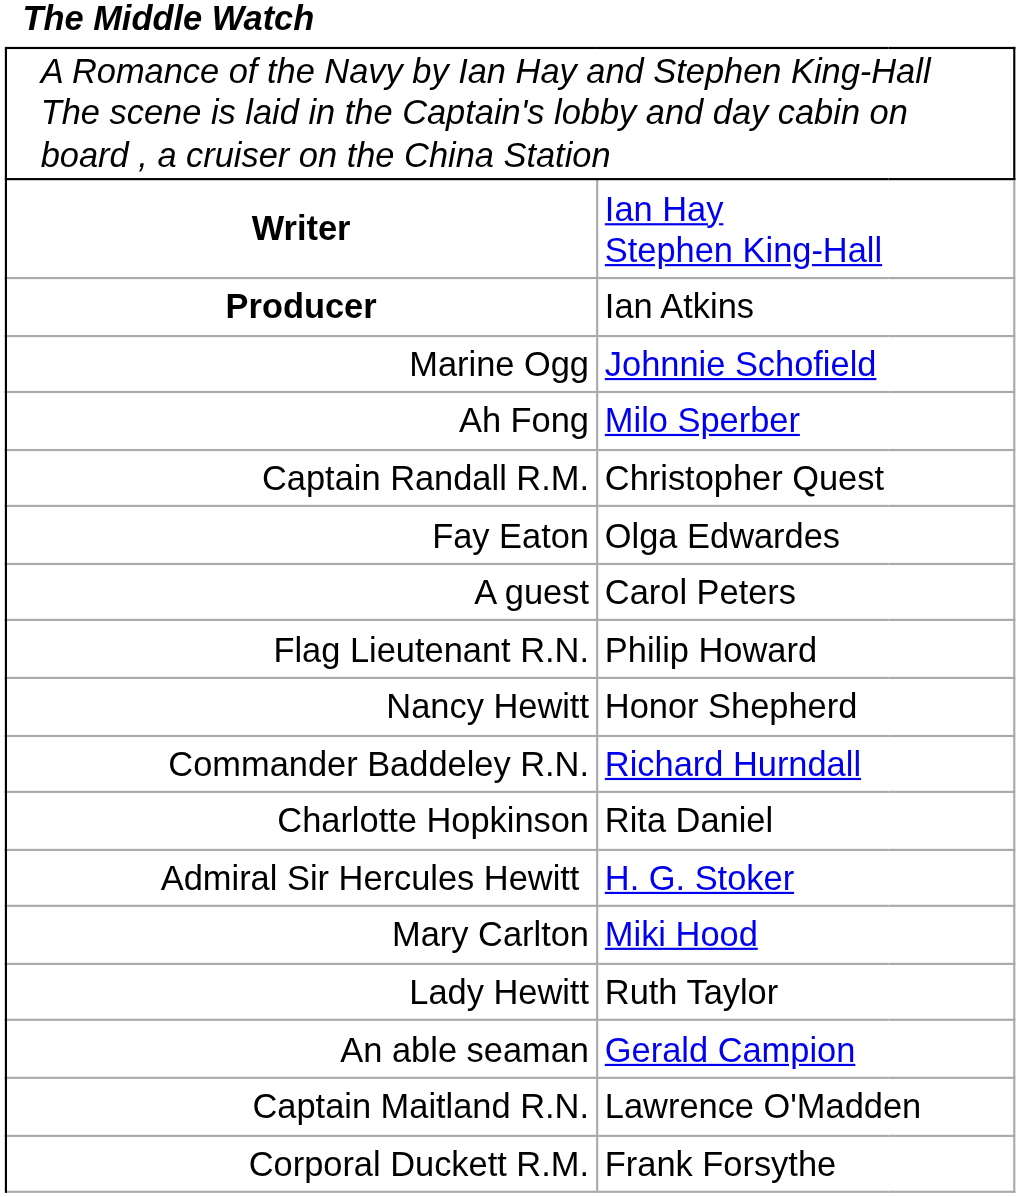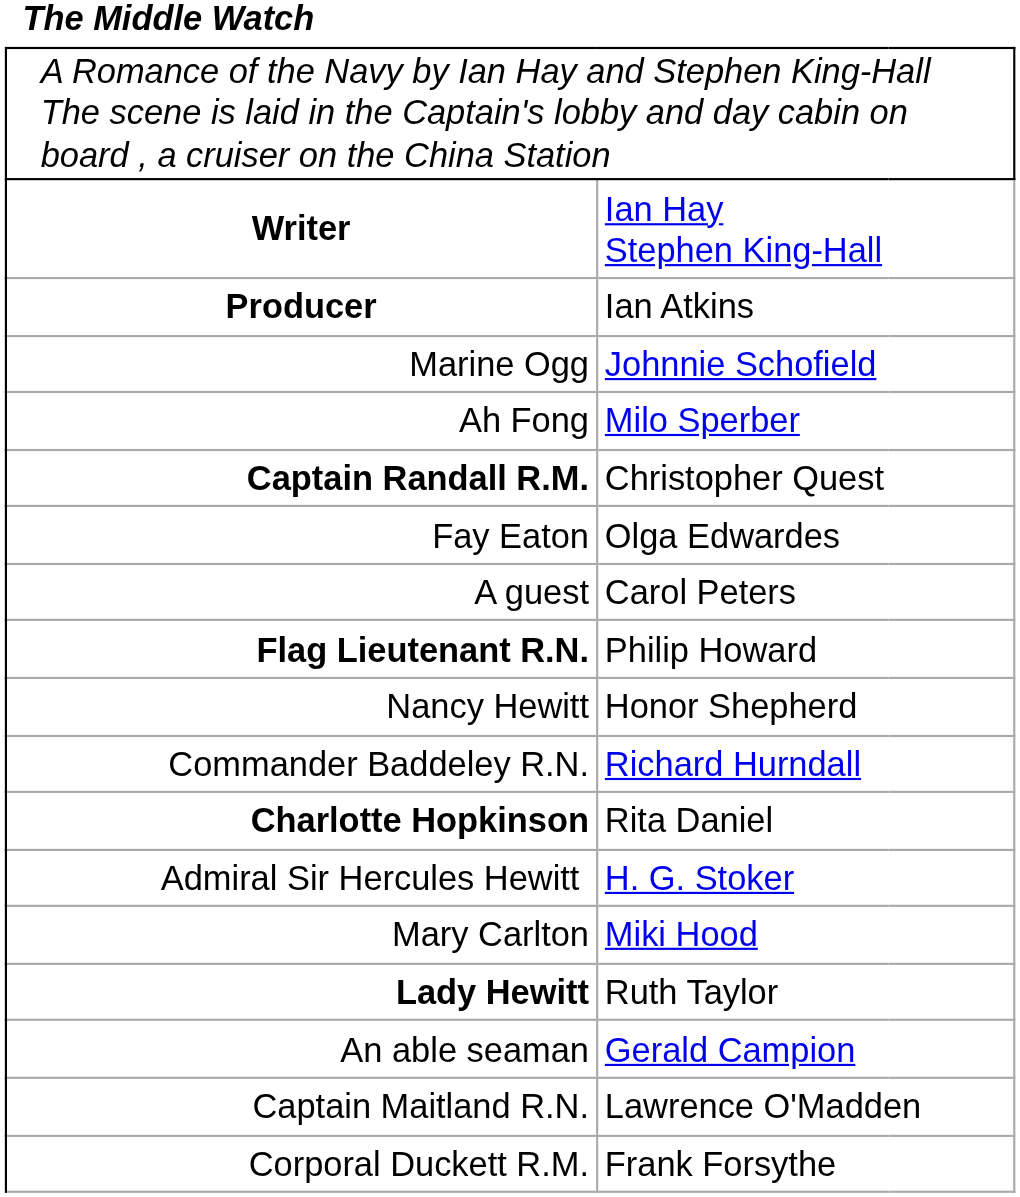Captain Randall R.M. | column 2: normal -> bold
Flag Lieutenant R.N. | column 2: normal -> bold
Charlotte Hopkinson | column 2: normal -> bold
Lady Hewitt | column 2: normal -> bold
